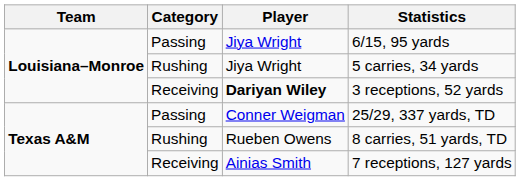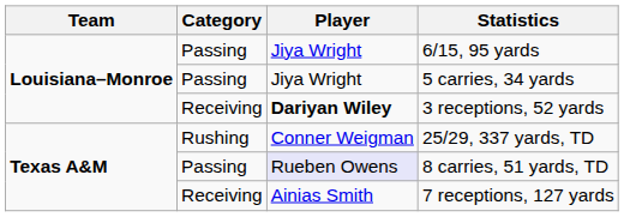5 carries, 34 yards | Category: Rushing -> Passing
25/29, 337 yards, TD | Category: Passing -> Rushing
8 carries, 51 yards, TD | Category: Rushing -> Passing
8 carries, 51 yards, TD | Player: no background -> lavender background
